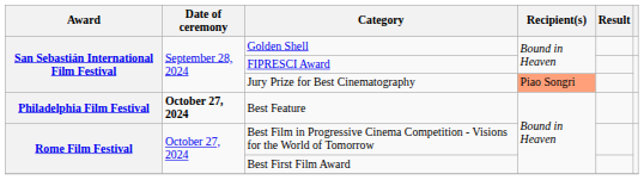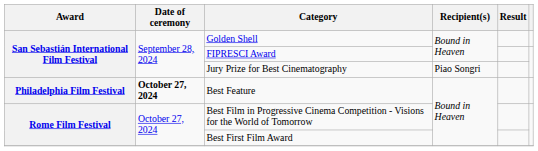Jury Prize for Best Cinematography | Recipient(s): lightsalmon background -> no background
